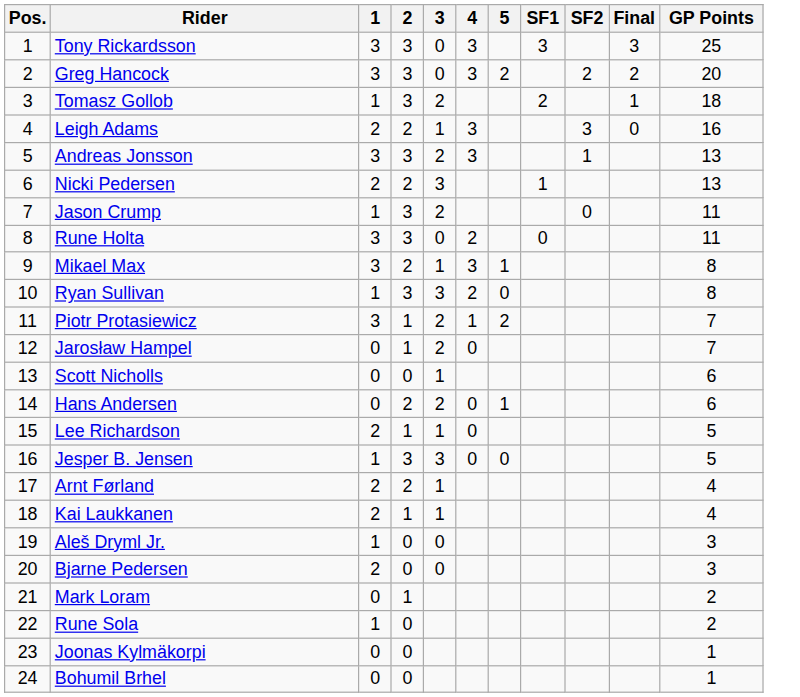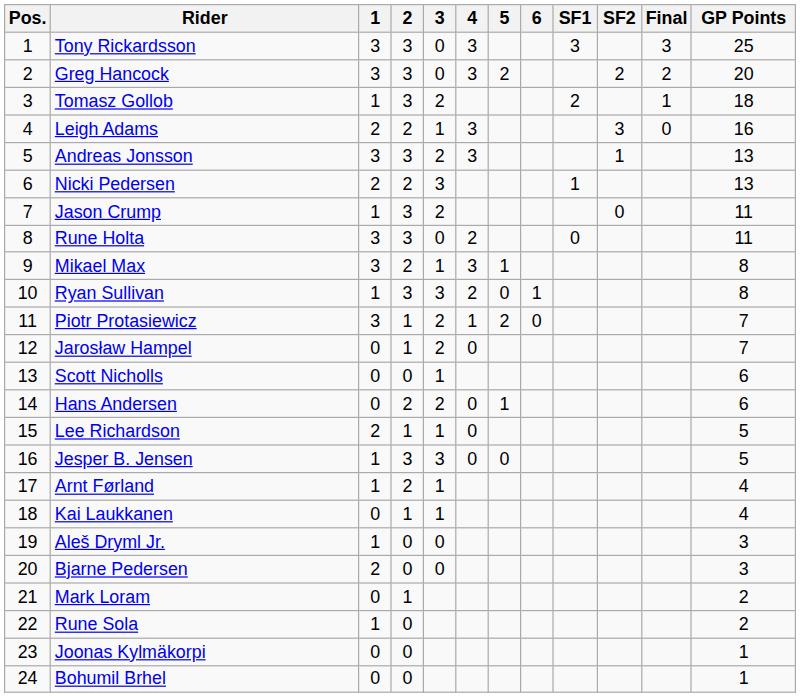+ column: 6 | 1 | 0
Arnt Førland | 1: 2 -> 1
Kai Laukkanen | 1: 2 -> 0
